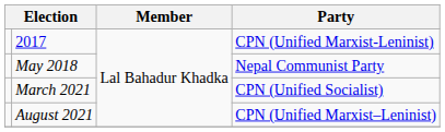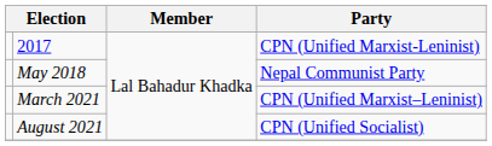March 2021 | Party: CPN (Unified Socialist) -> CPN (Unified Marxist–Leninist)
August 2021 | Party: CPN (Unified Marxist–Leninist) -> CPN (Unified Socialist)
